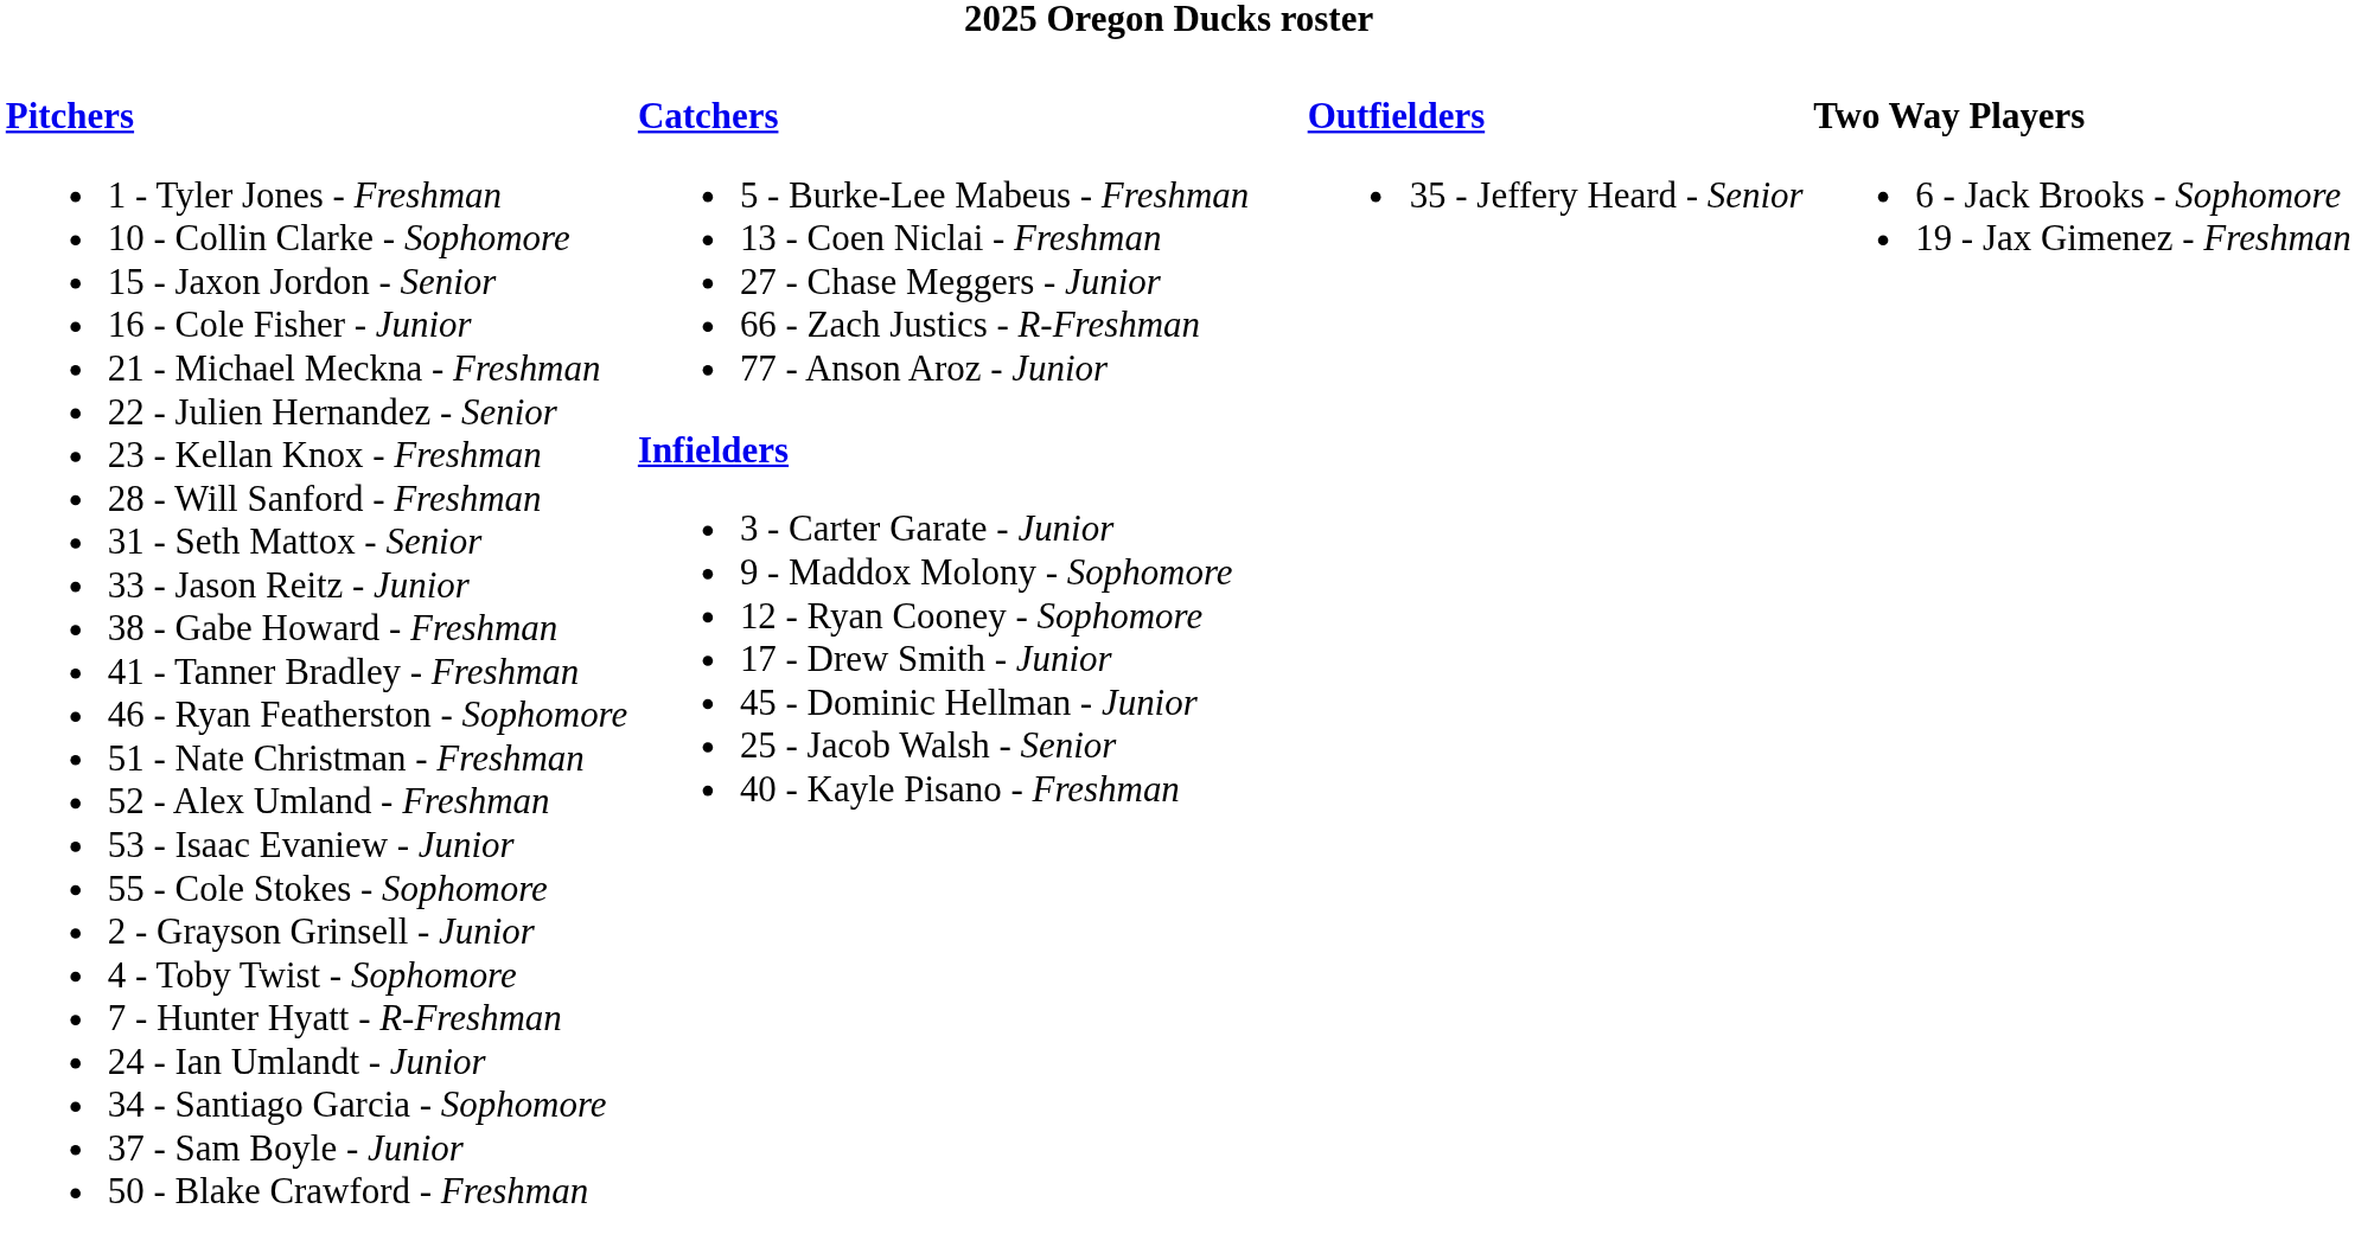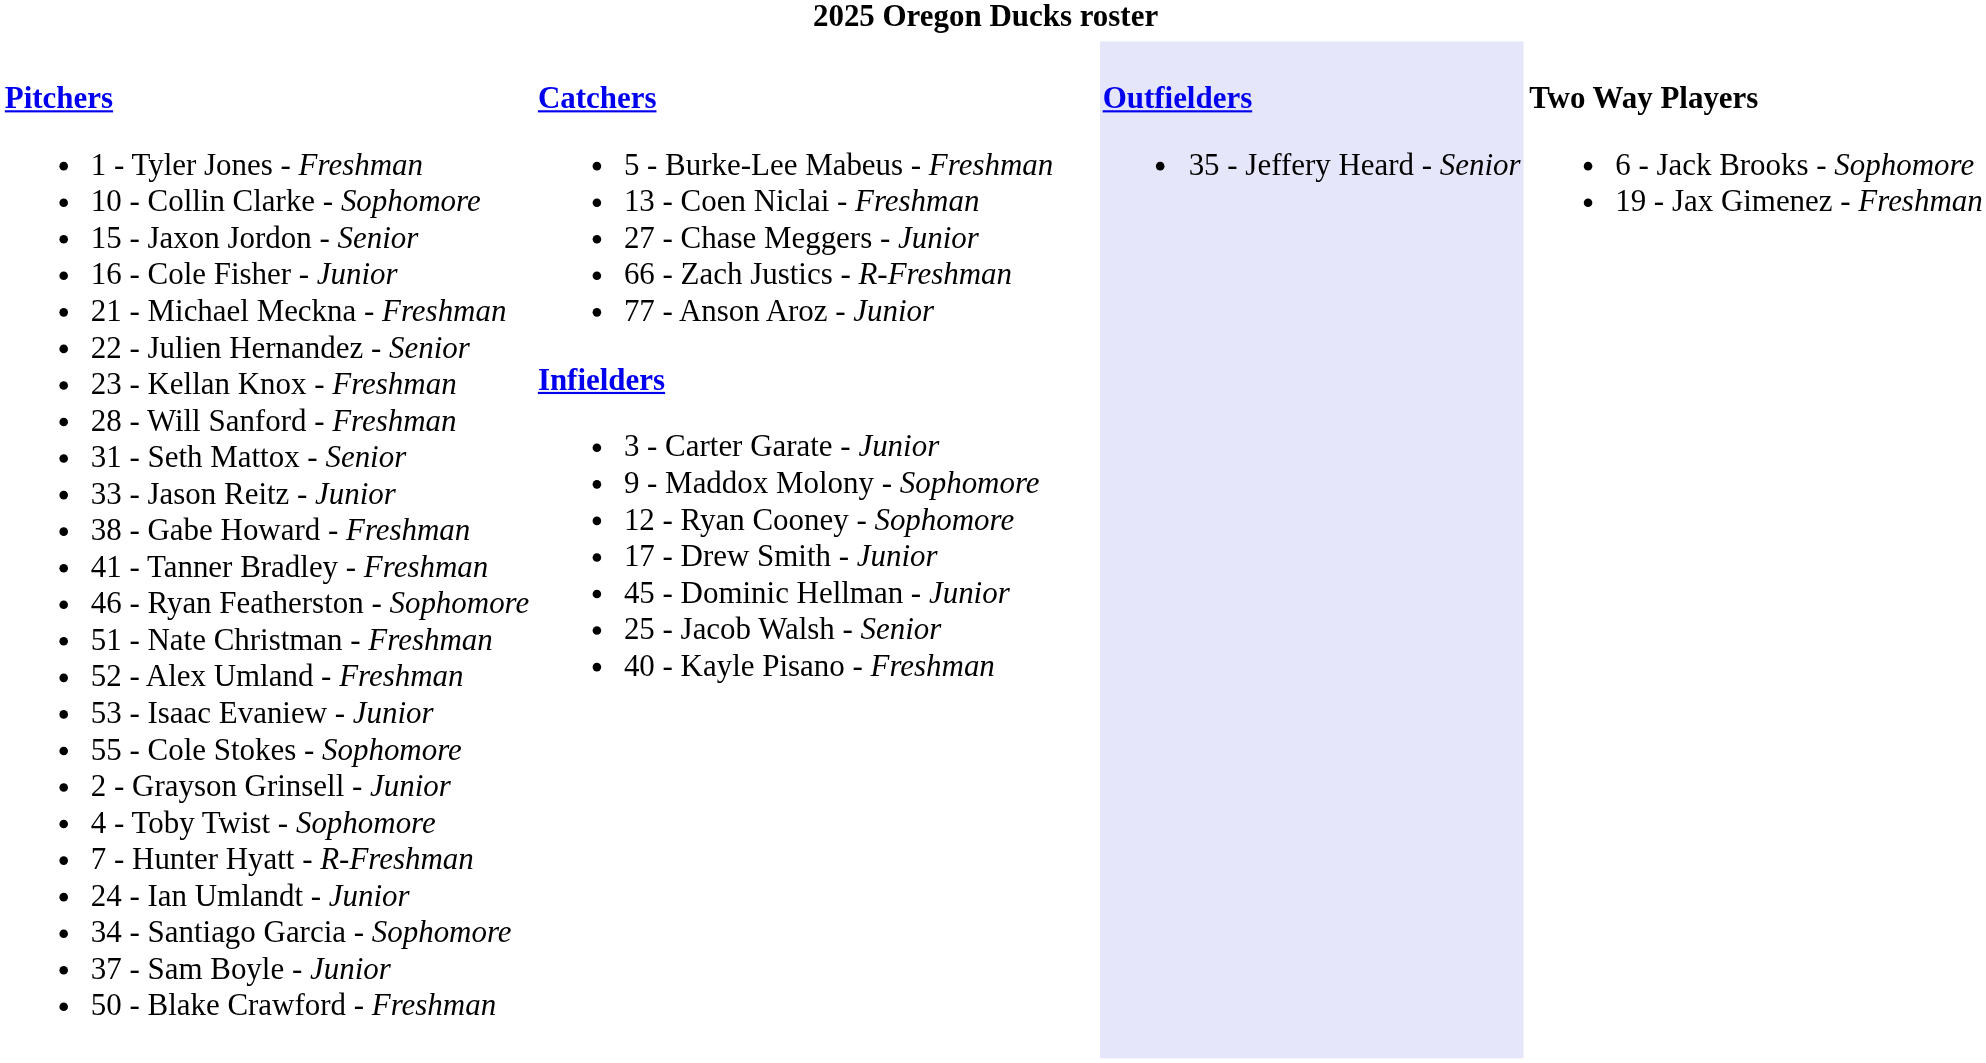row 2 | column 3: no background -> lavender background
